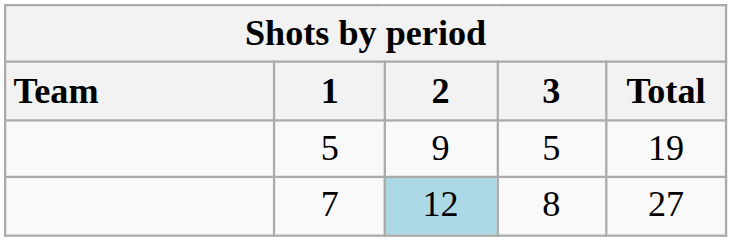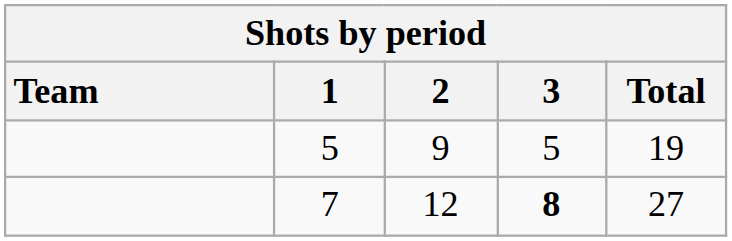7 | 2: lightblue background -> no background
7 | 3: normal -> bold
